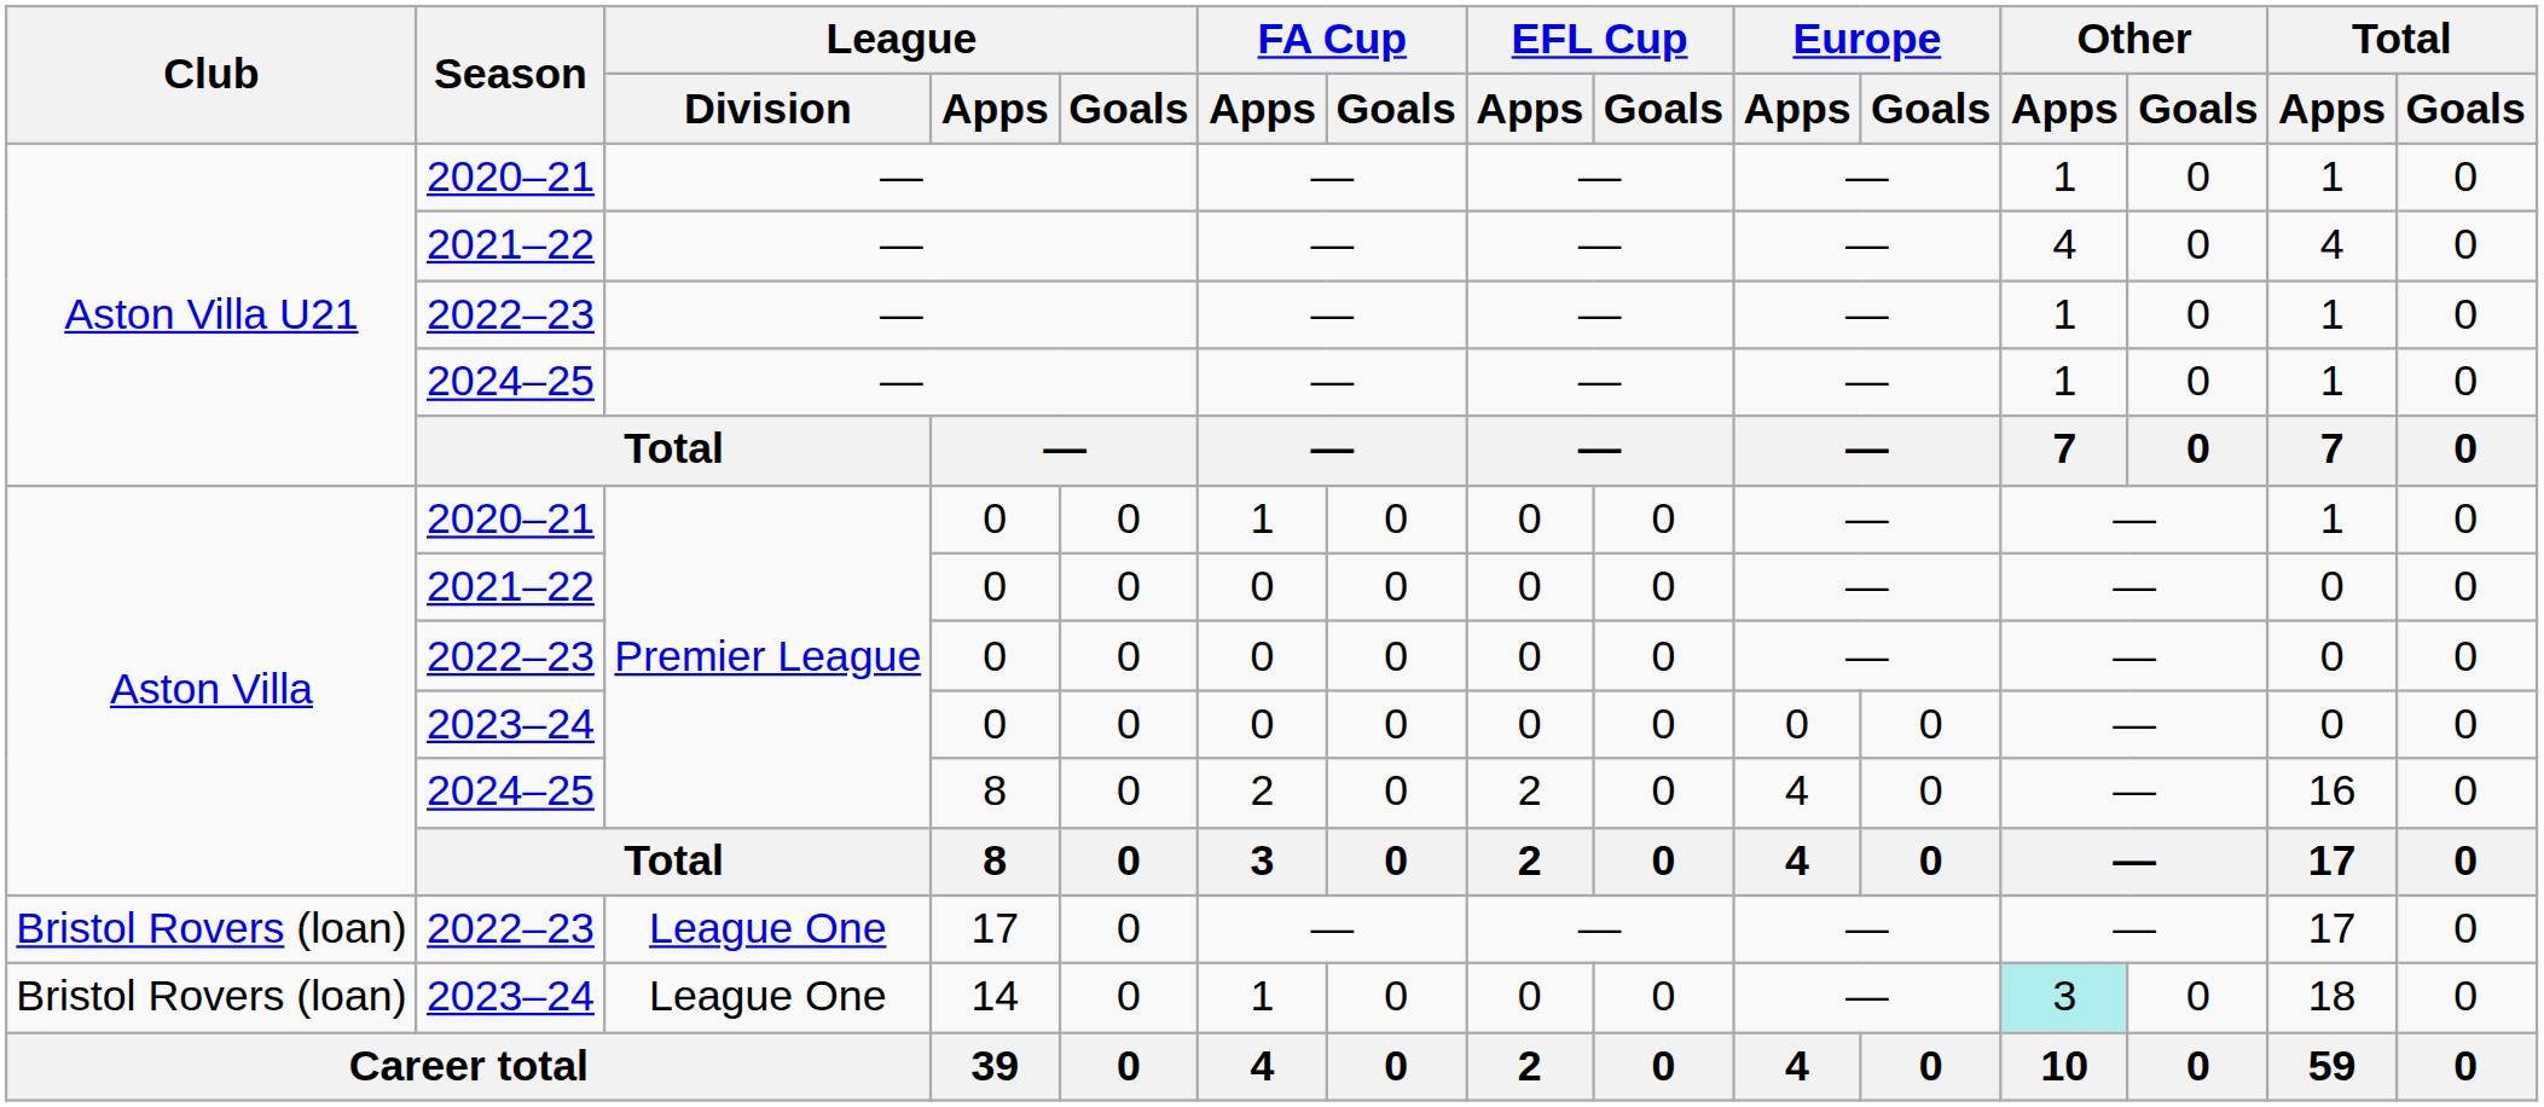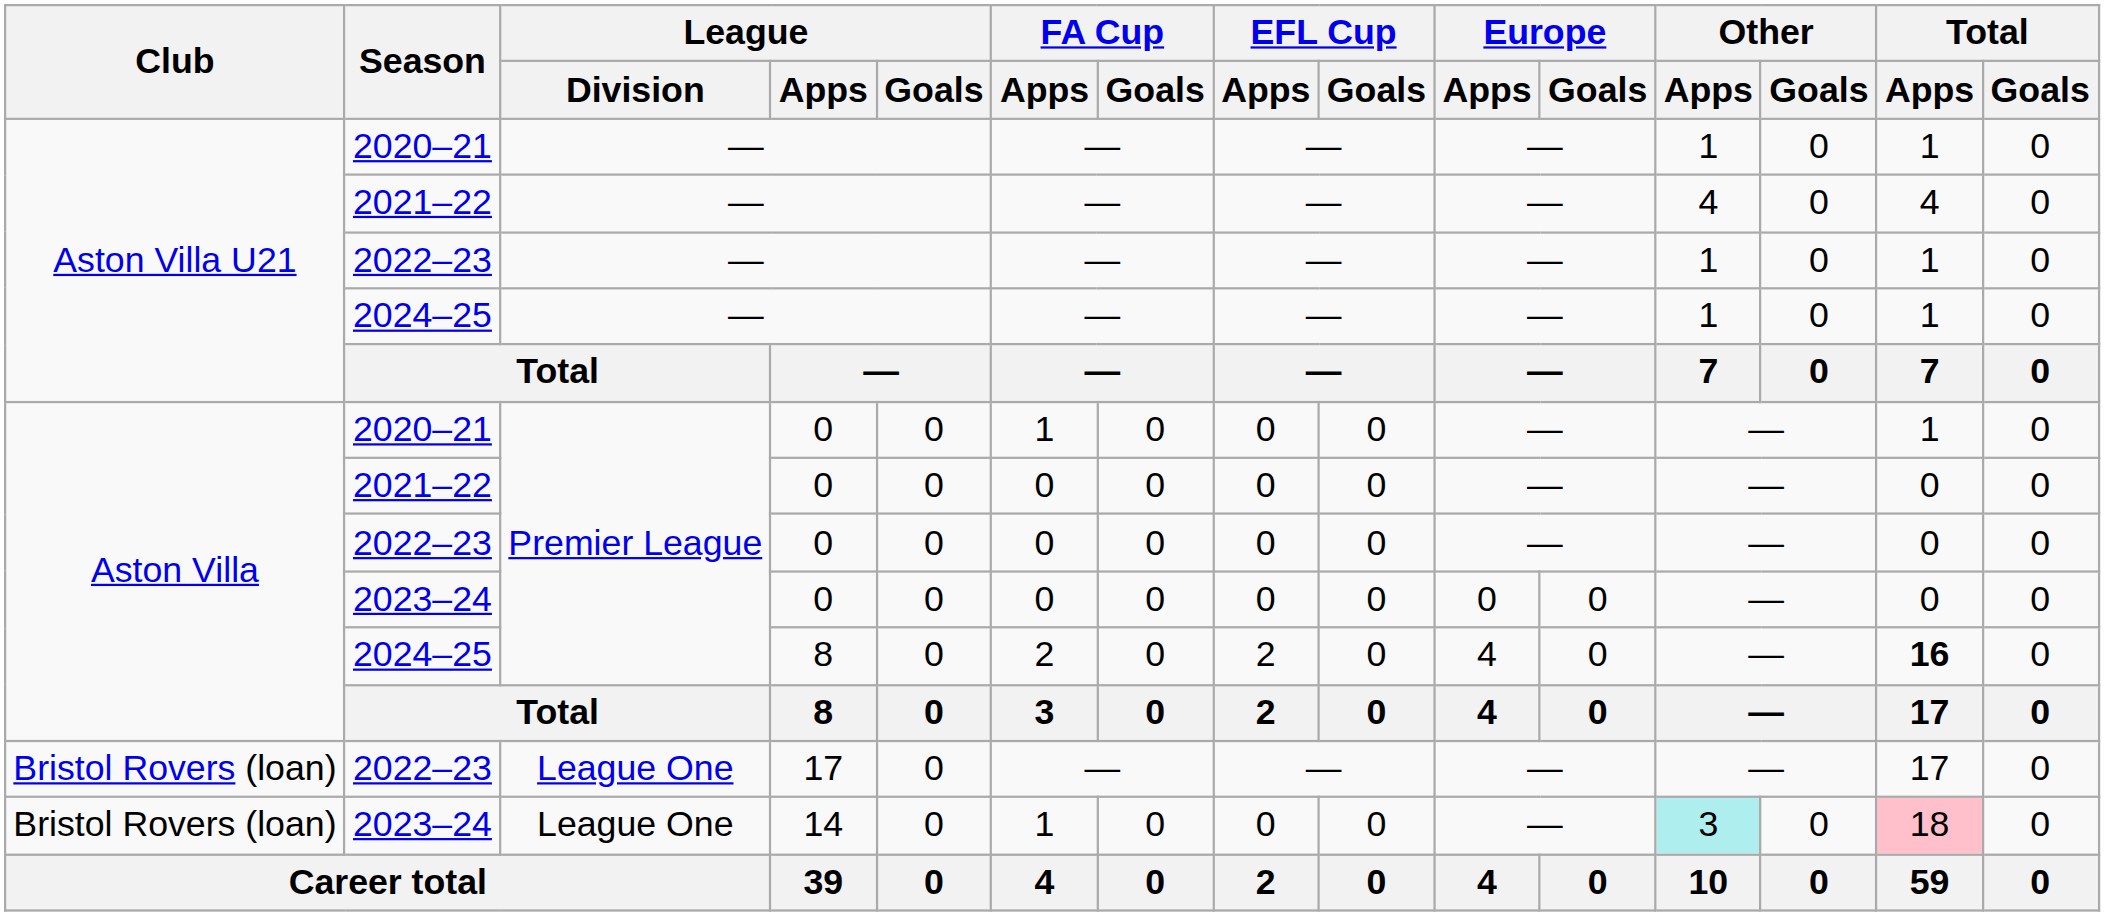2024–25 / 8 | Total / Apps: normal -> bold
2023–24 / 14 | Total / Apps: no background -> pink background
